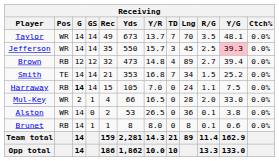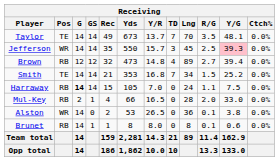Taylor | Pos: WR -> TE
Mul-Key | Pos: WR -> RB
